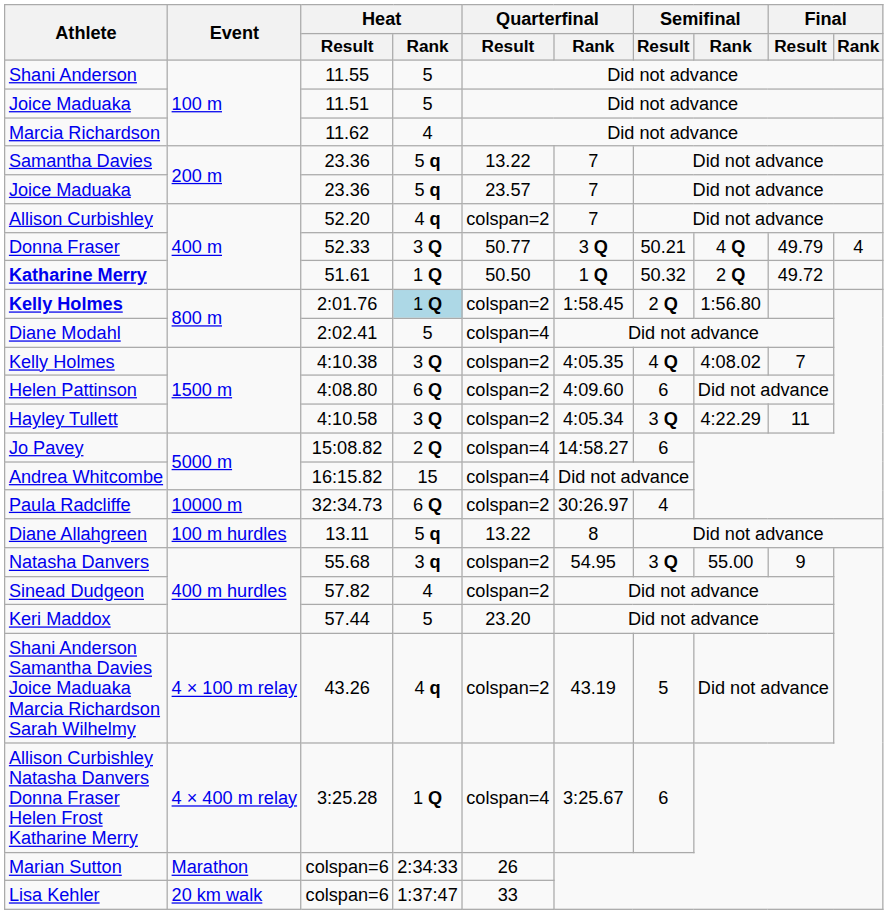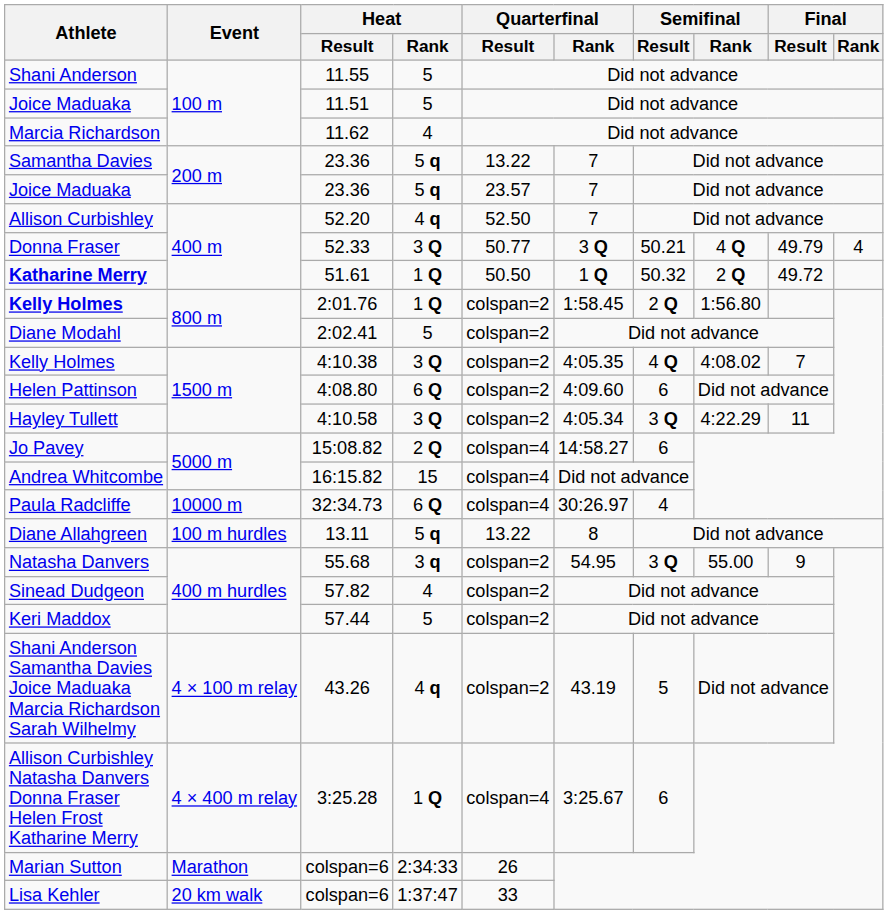Allison Curbishley | Quarterfinal / Result: colspan=2 -> 52.50
Kelly Holmes / 2:01.76 | Heat / Rank: lightblue background -> no background
Diane Modahl | Quarterfinal / Result: colspan=4 -> colspan=2
Paula Radcliffe | Quarterfinal / Result: colspan=2 -> colspan=4
Keri Maddox | Quarterfinal / Result: 23.20 -> colspan=2
